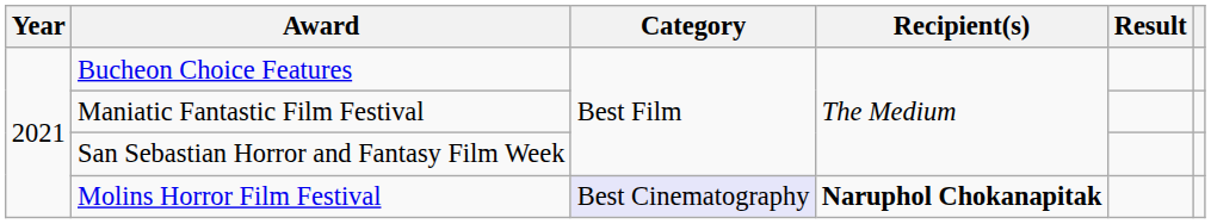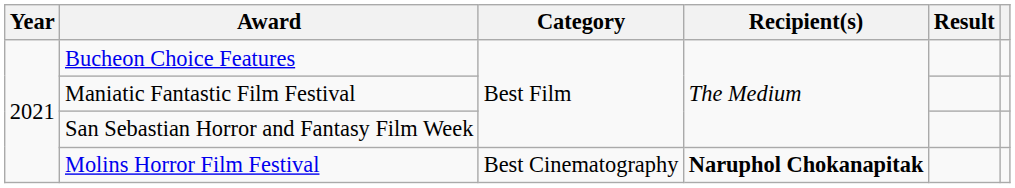Molins Horror Film Festival | Category: lavender background -> no background
